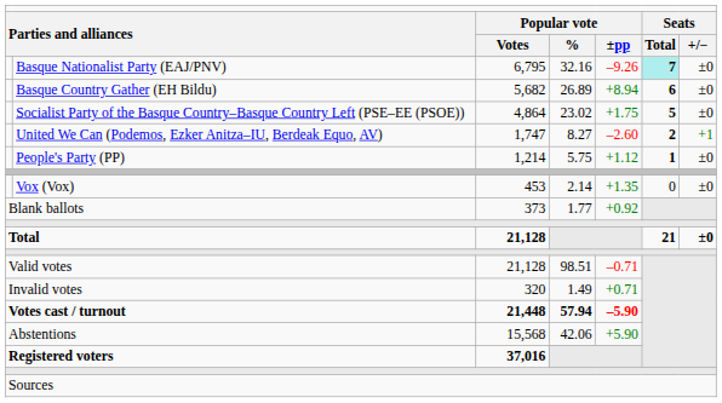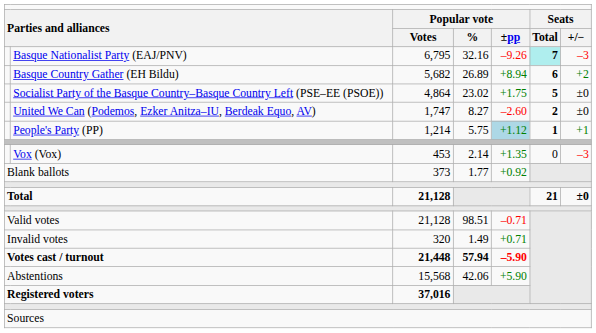Basque Nationalist Party (EAJ/PNV) | column 7: ±0 -> –3
Basque Country Gather (EH Bildu) | column 7: ±0 -> +2
United We Can (Podemos, Ezker Anitza–IU, Berdeak Equo, AV) | column 7: +1 -> ±0
People's Party (PP) | column 5: no background -> lightblue background
People's Party (PP) | column 7: ±0 -> +1
Vox (Vox) | column 7: ±0 -> –3
